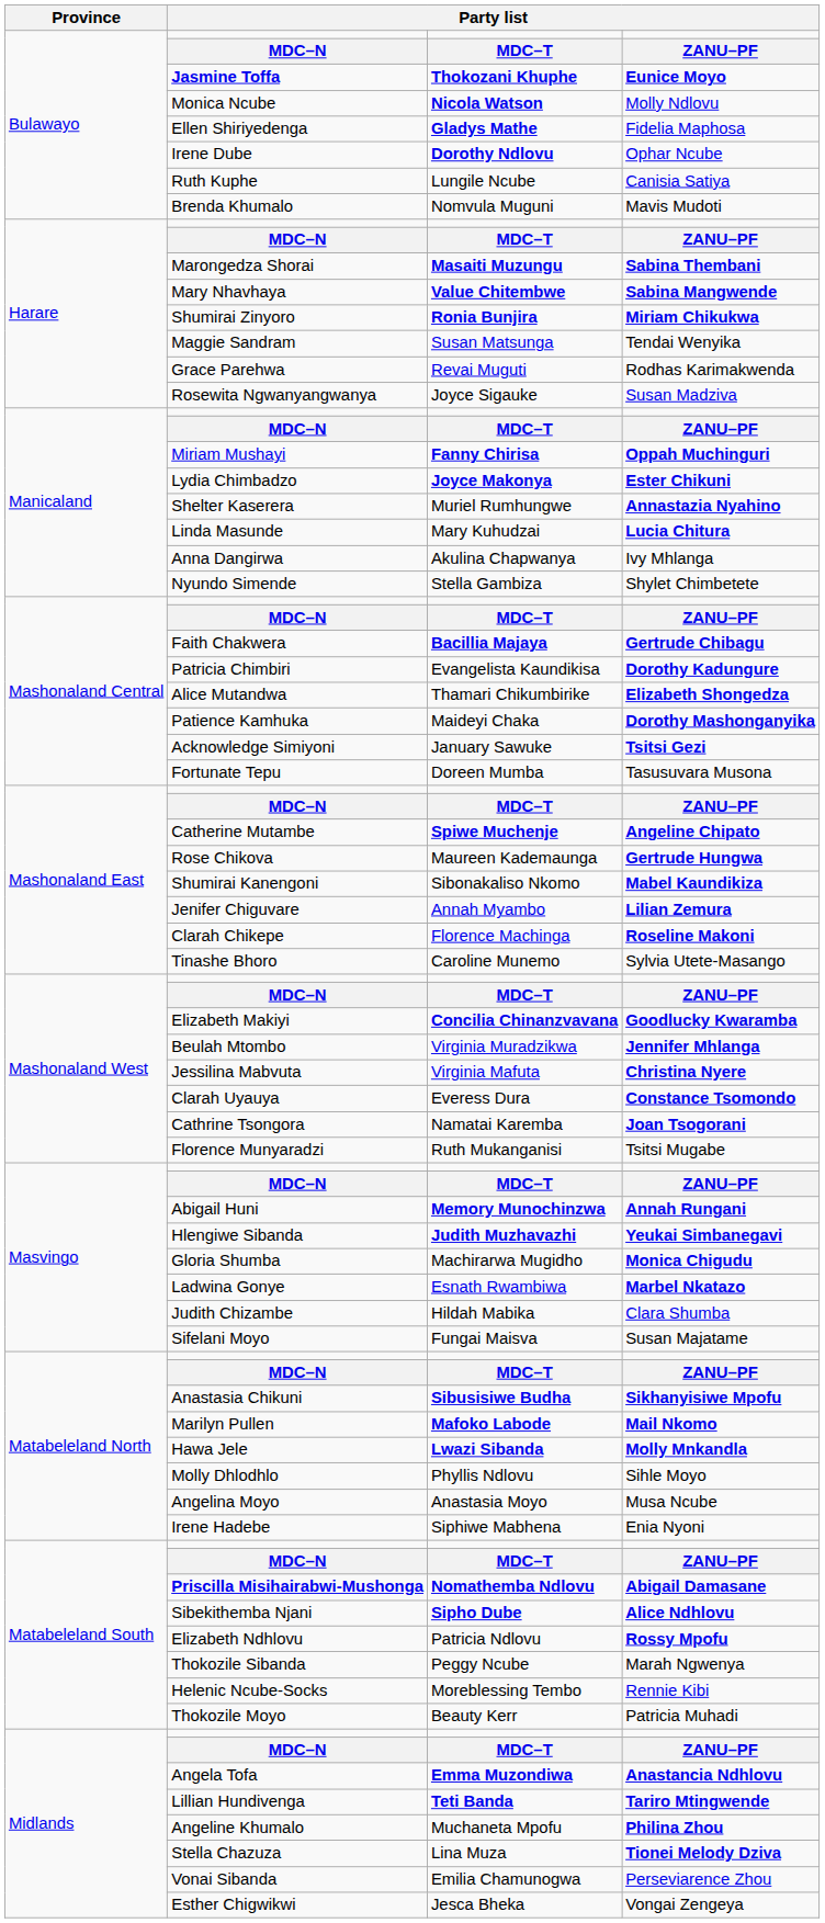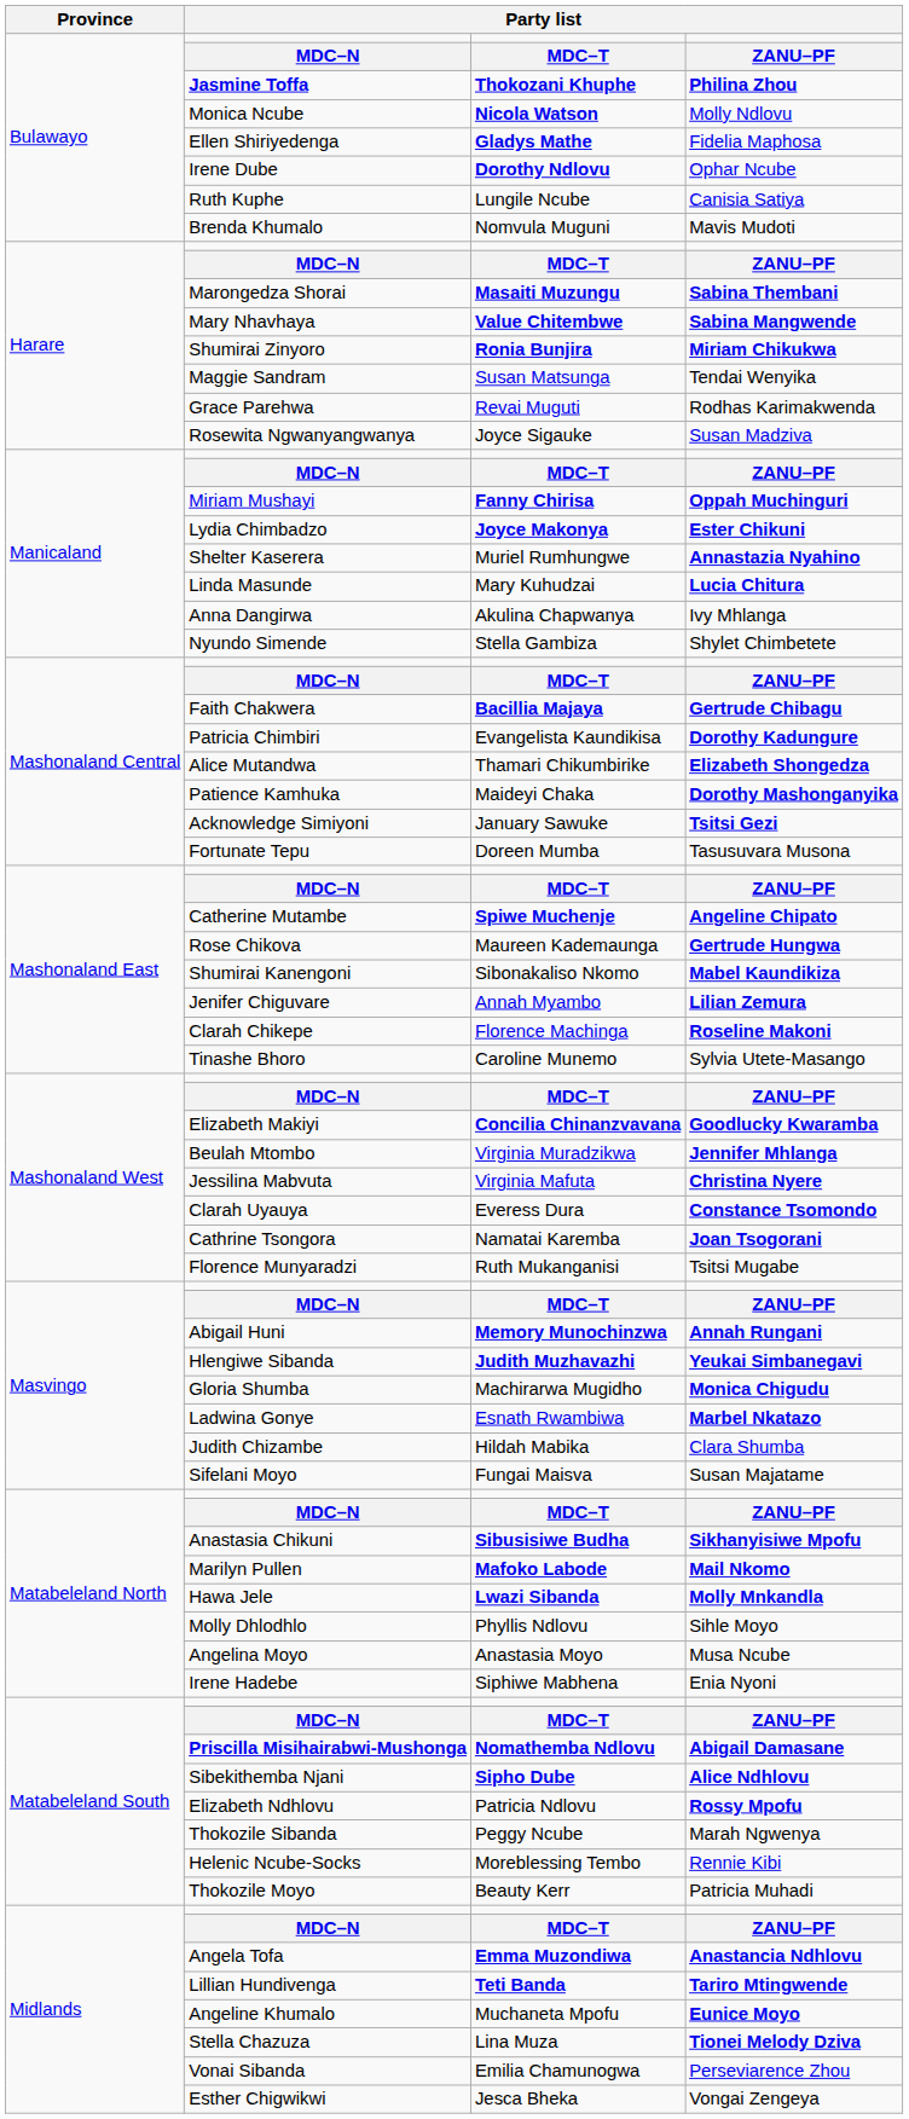Jasmine Toffa | column 4: Eunice Moyo -> Philina Zhou
Angeline Khumalo | column 4: Philina Zhou -> Eunice Moyo
